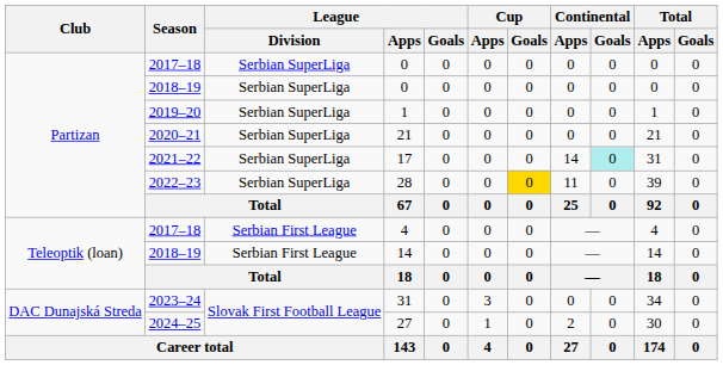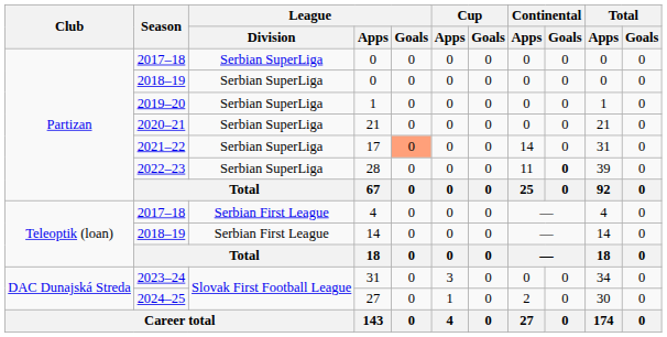17 | League / Goals: no background -> lightsalmon background
17 | Continental / Goals: paleturquoise background -> no background
28 | Cup / Goals: gold background -> no background
28 | Continental / Goals: normal -> bold
